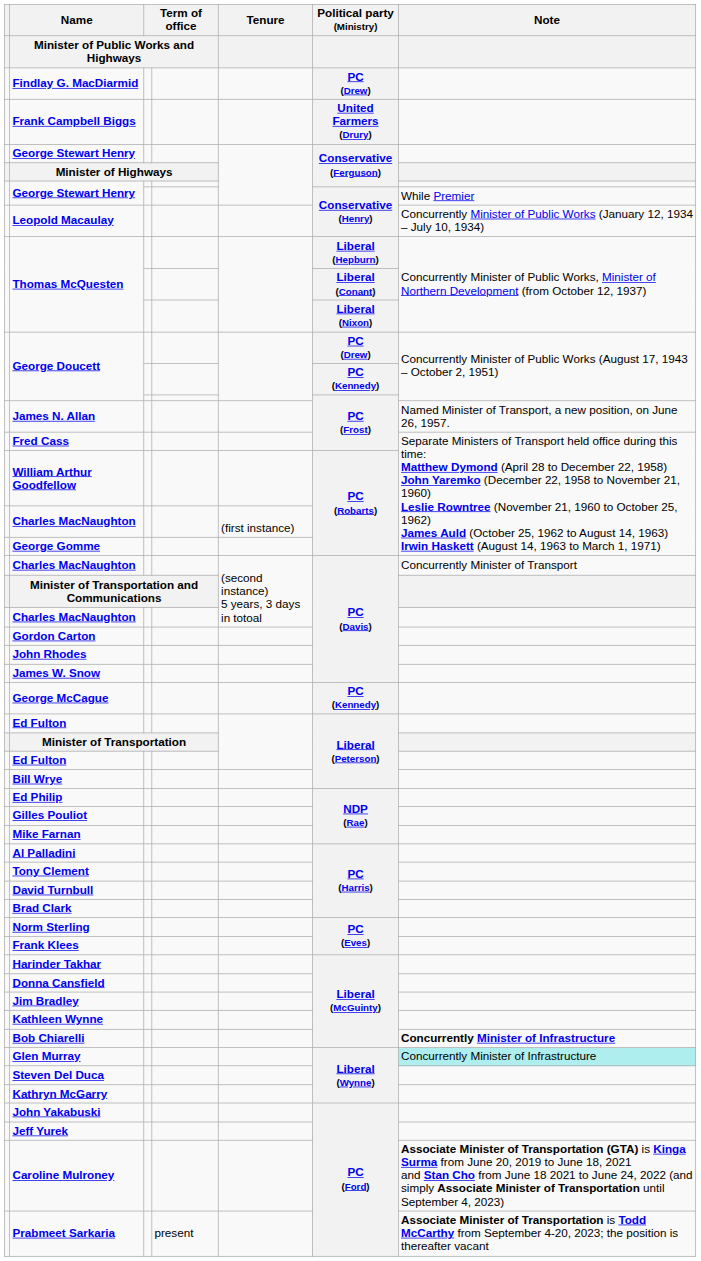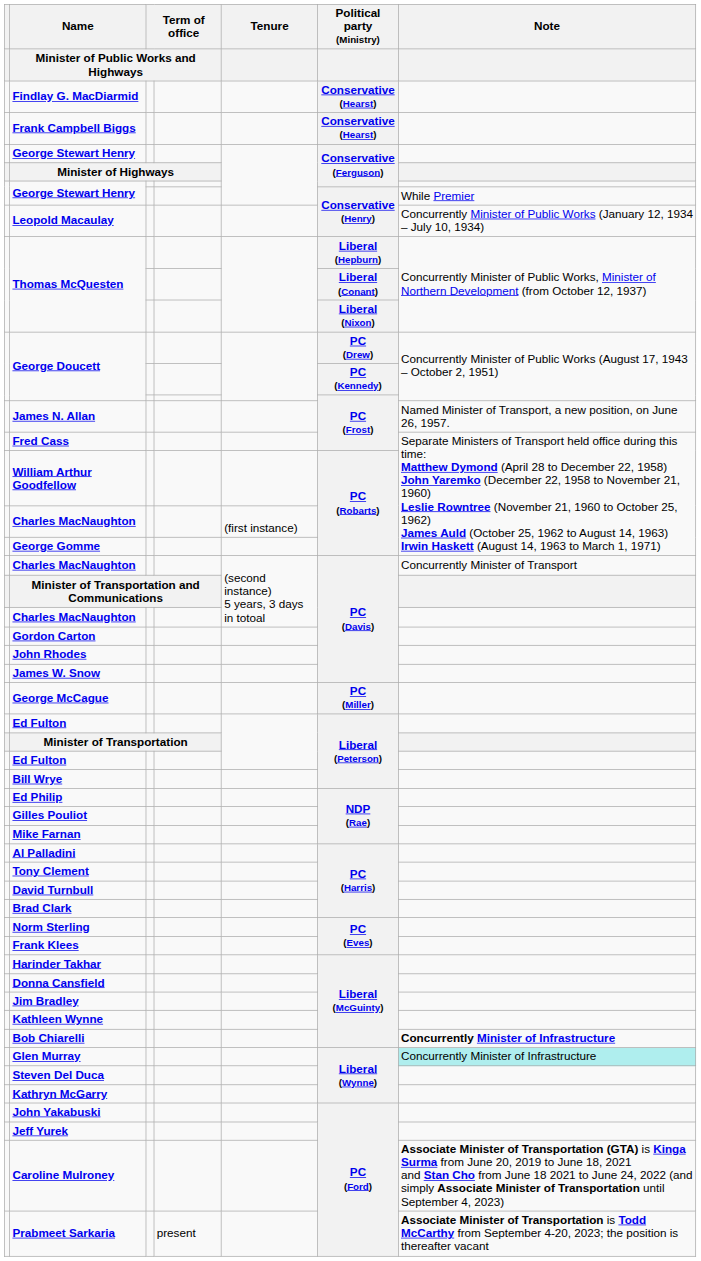Findlay G. MacDiarmid | Political party (Ministry): PC (Drew) -> Conservative (Hearst)
Frank Campbell Biggs | Political party (Ministry): United Farmers (Drury) -> Conservative (Hearst)
George McCague | Political party (Ministry): PC (Kennedy) -> PC (Miller)
